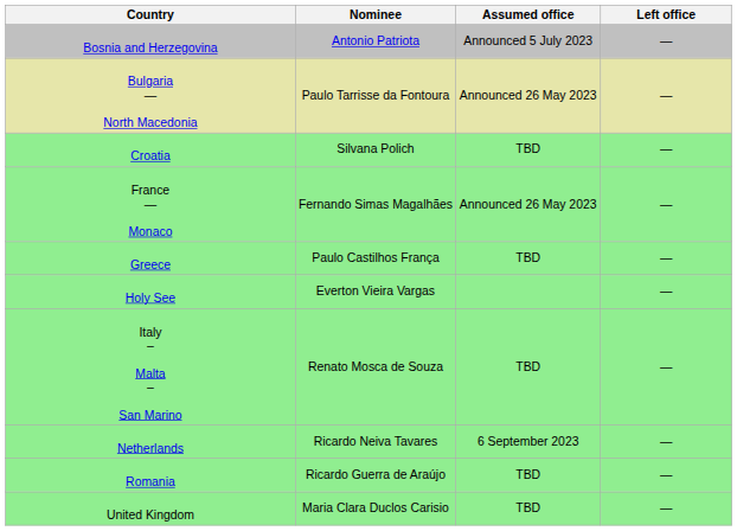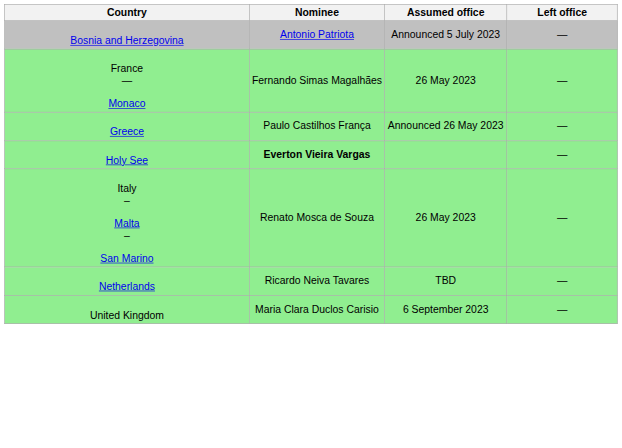- row: Bulgaria — North Macedonia | Paulo Tarrisse da Fontoura | Announced 26 May 2023 | —
- row: Croatia | Silvana Polich | TBD | —
France — Monaco | Assumed office: Announced 26 May 2023 -> 26 May 2023
Greece | Assumed office: TBD -> Announced 26 May 2023
Holy See | Nominee: normal -> bold
Italy – Malta – San Marino | Assumed office: TBD -> 26 May 2023
Netherlands | Assumed office: 6 September 2023 -> TBD
- row: Romania | Ricardo Guerra de Araújo | TBD | —
United Kingdom | Assumed office: TBD -> 6 September 2023
